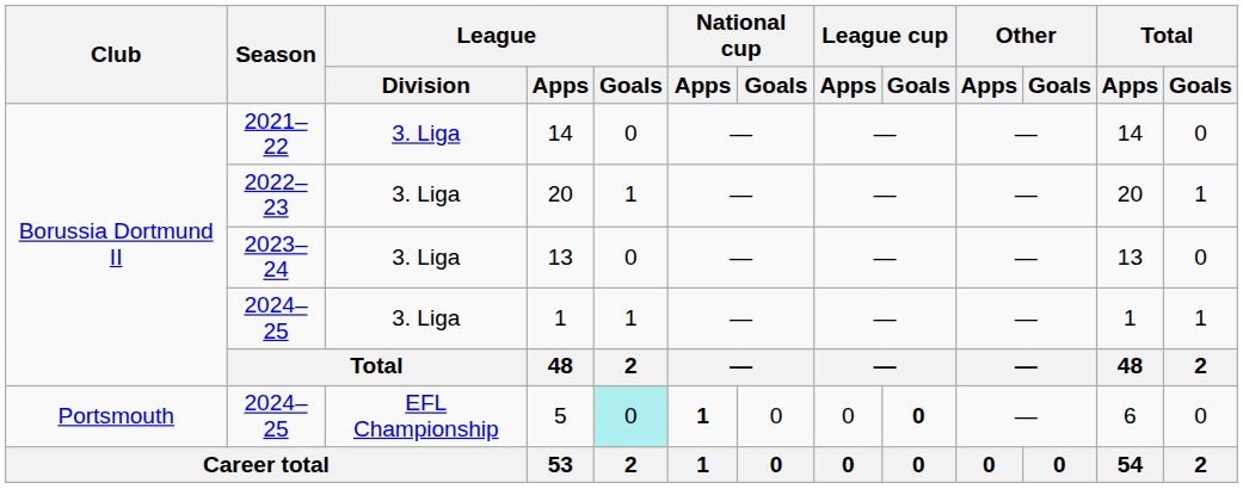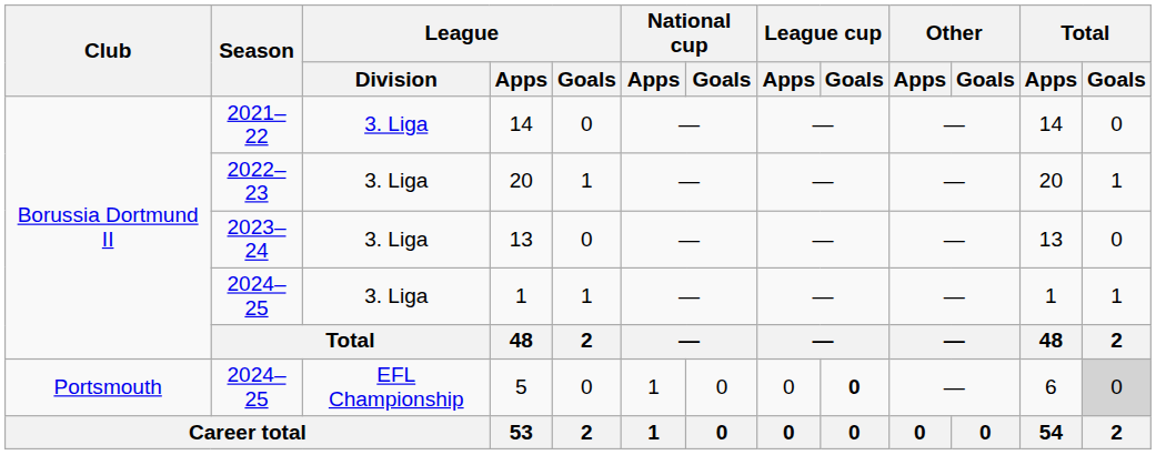5 | League / Goals: paleturquoise background -> no background
5 | National cup / Apps: bold -> normal
5 | Total / Goals: no background -> lightgrey background
